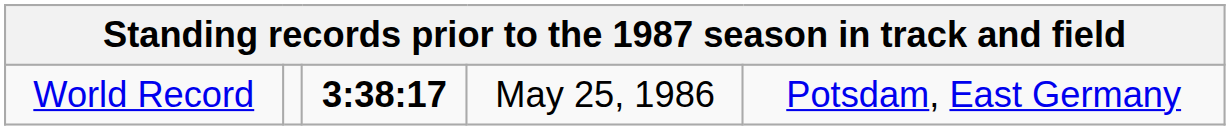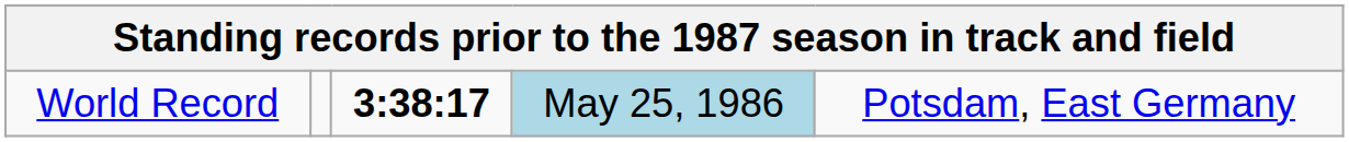World Record | column 4: no background -> lightblue background
